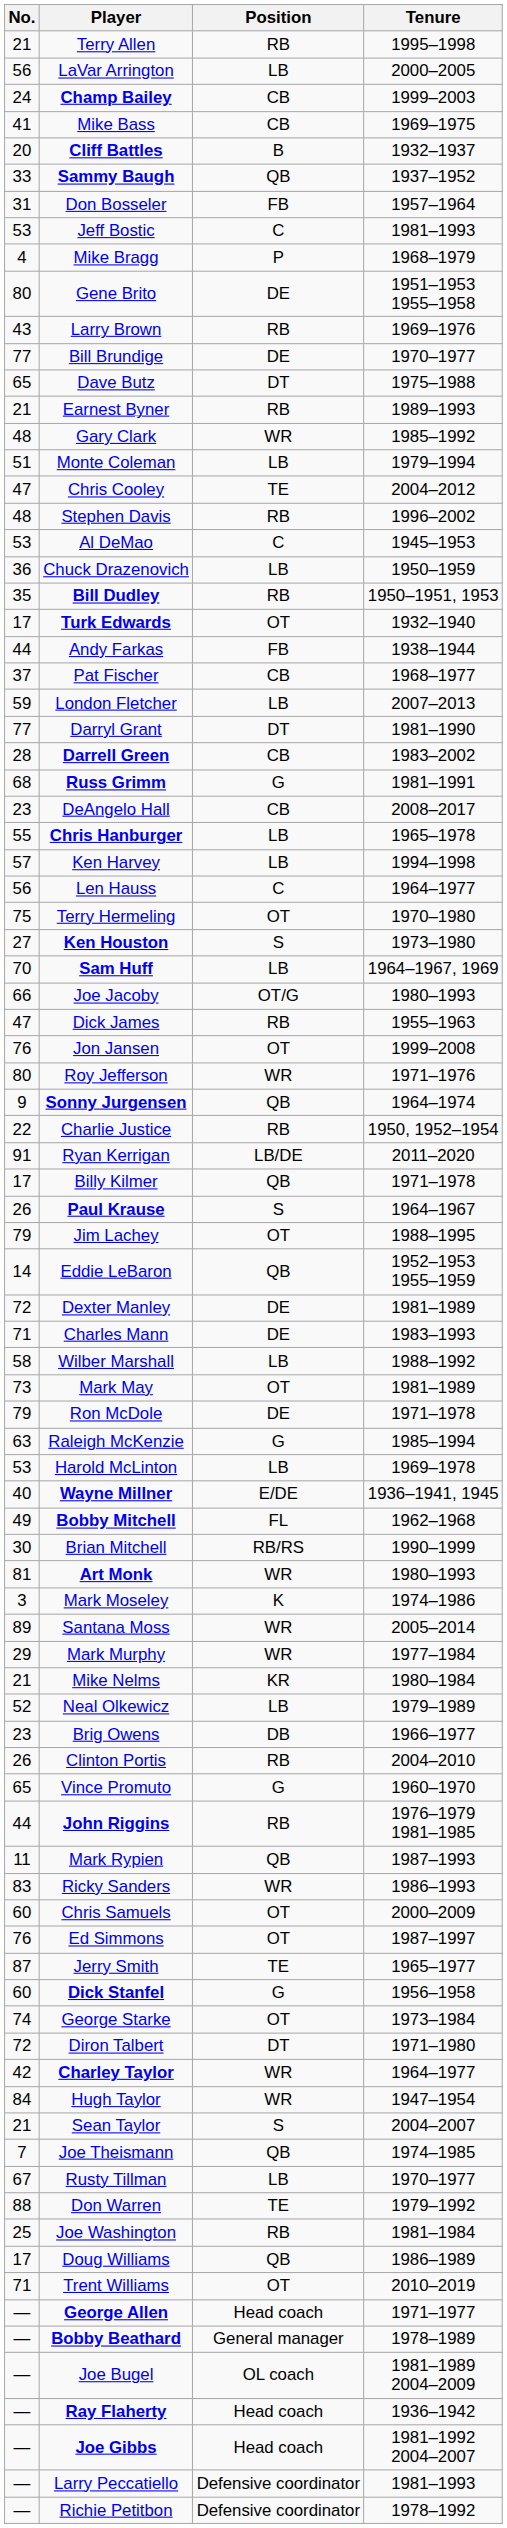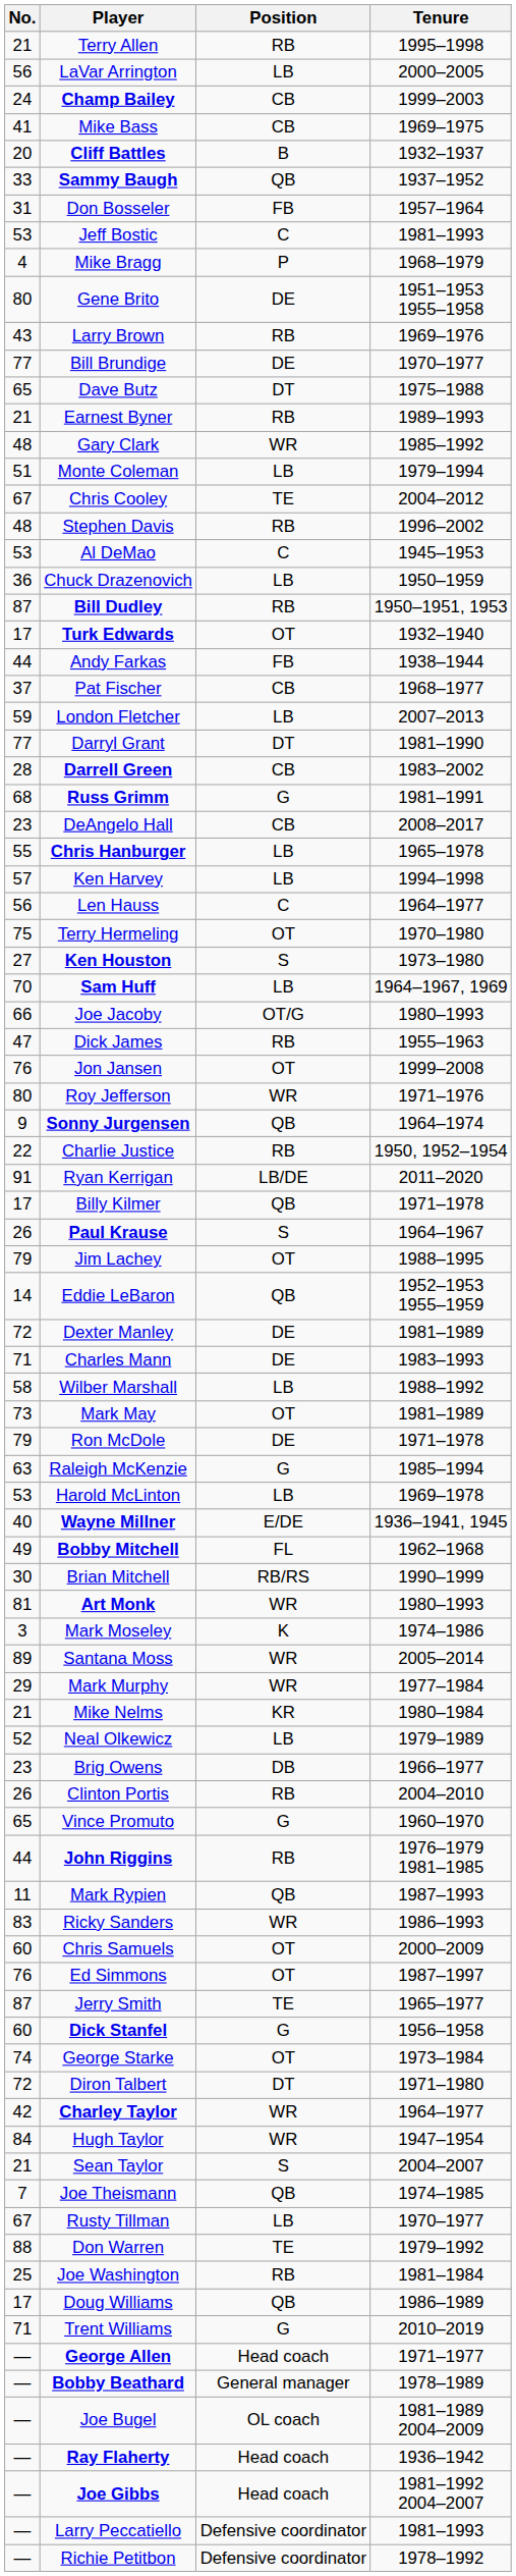Chris Cooley | No.: 47 -> 67
Bill Dudley | No.: 35 -> 87
Trent Williams | Position: OT -> G
